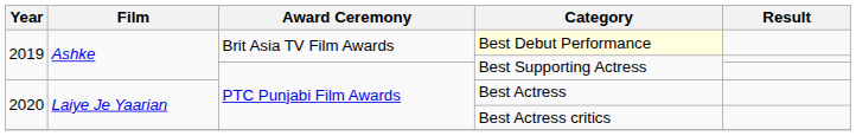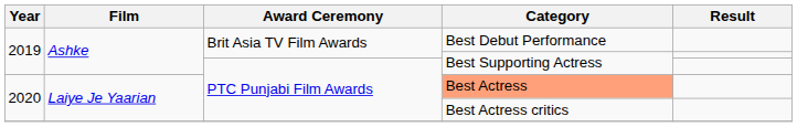Best Debut Performance | Category: lightyellow background -> no background
Best Actress | Category: no background -> lightsalmon background
